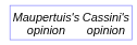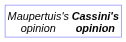Maupertuis's opinion | column 2: normal -> bold
